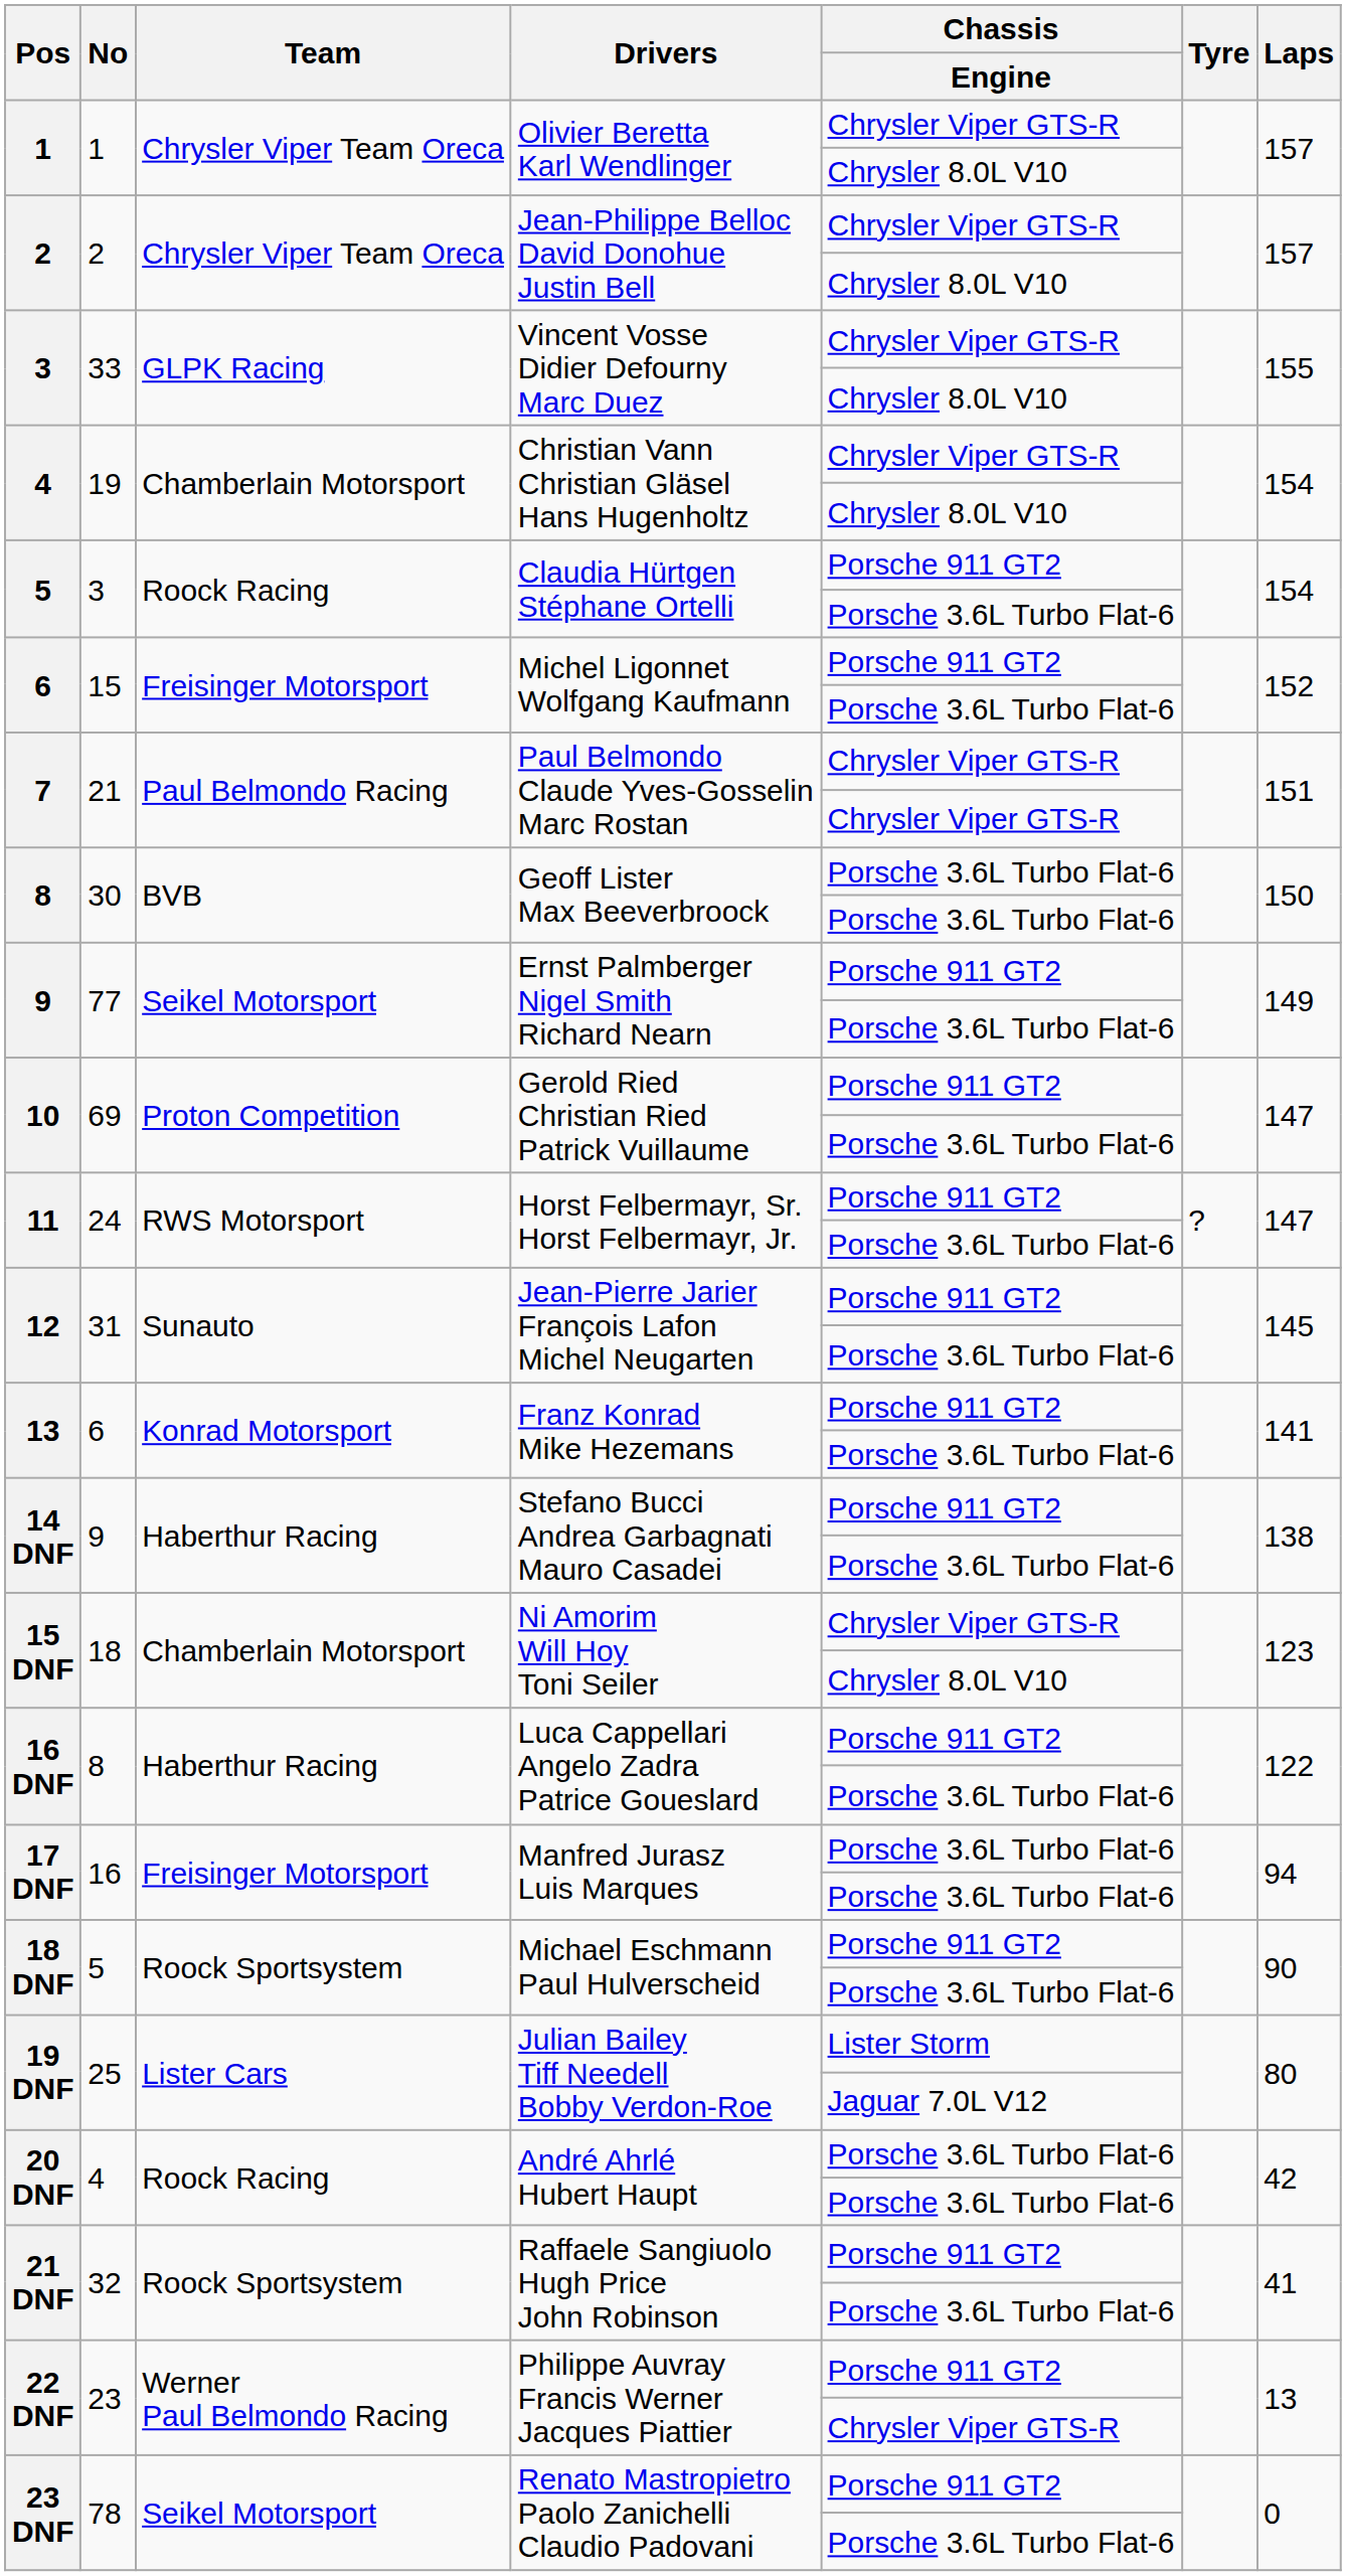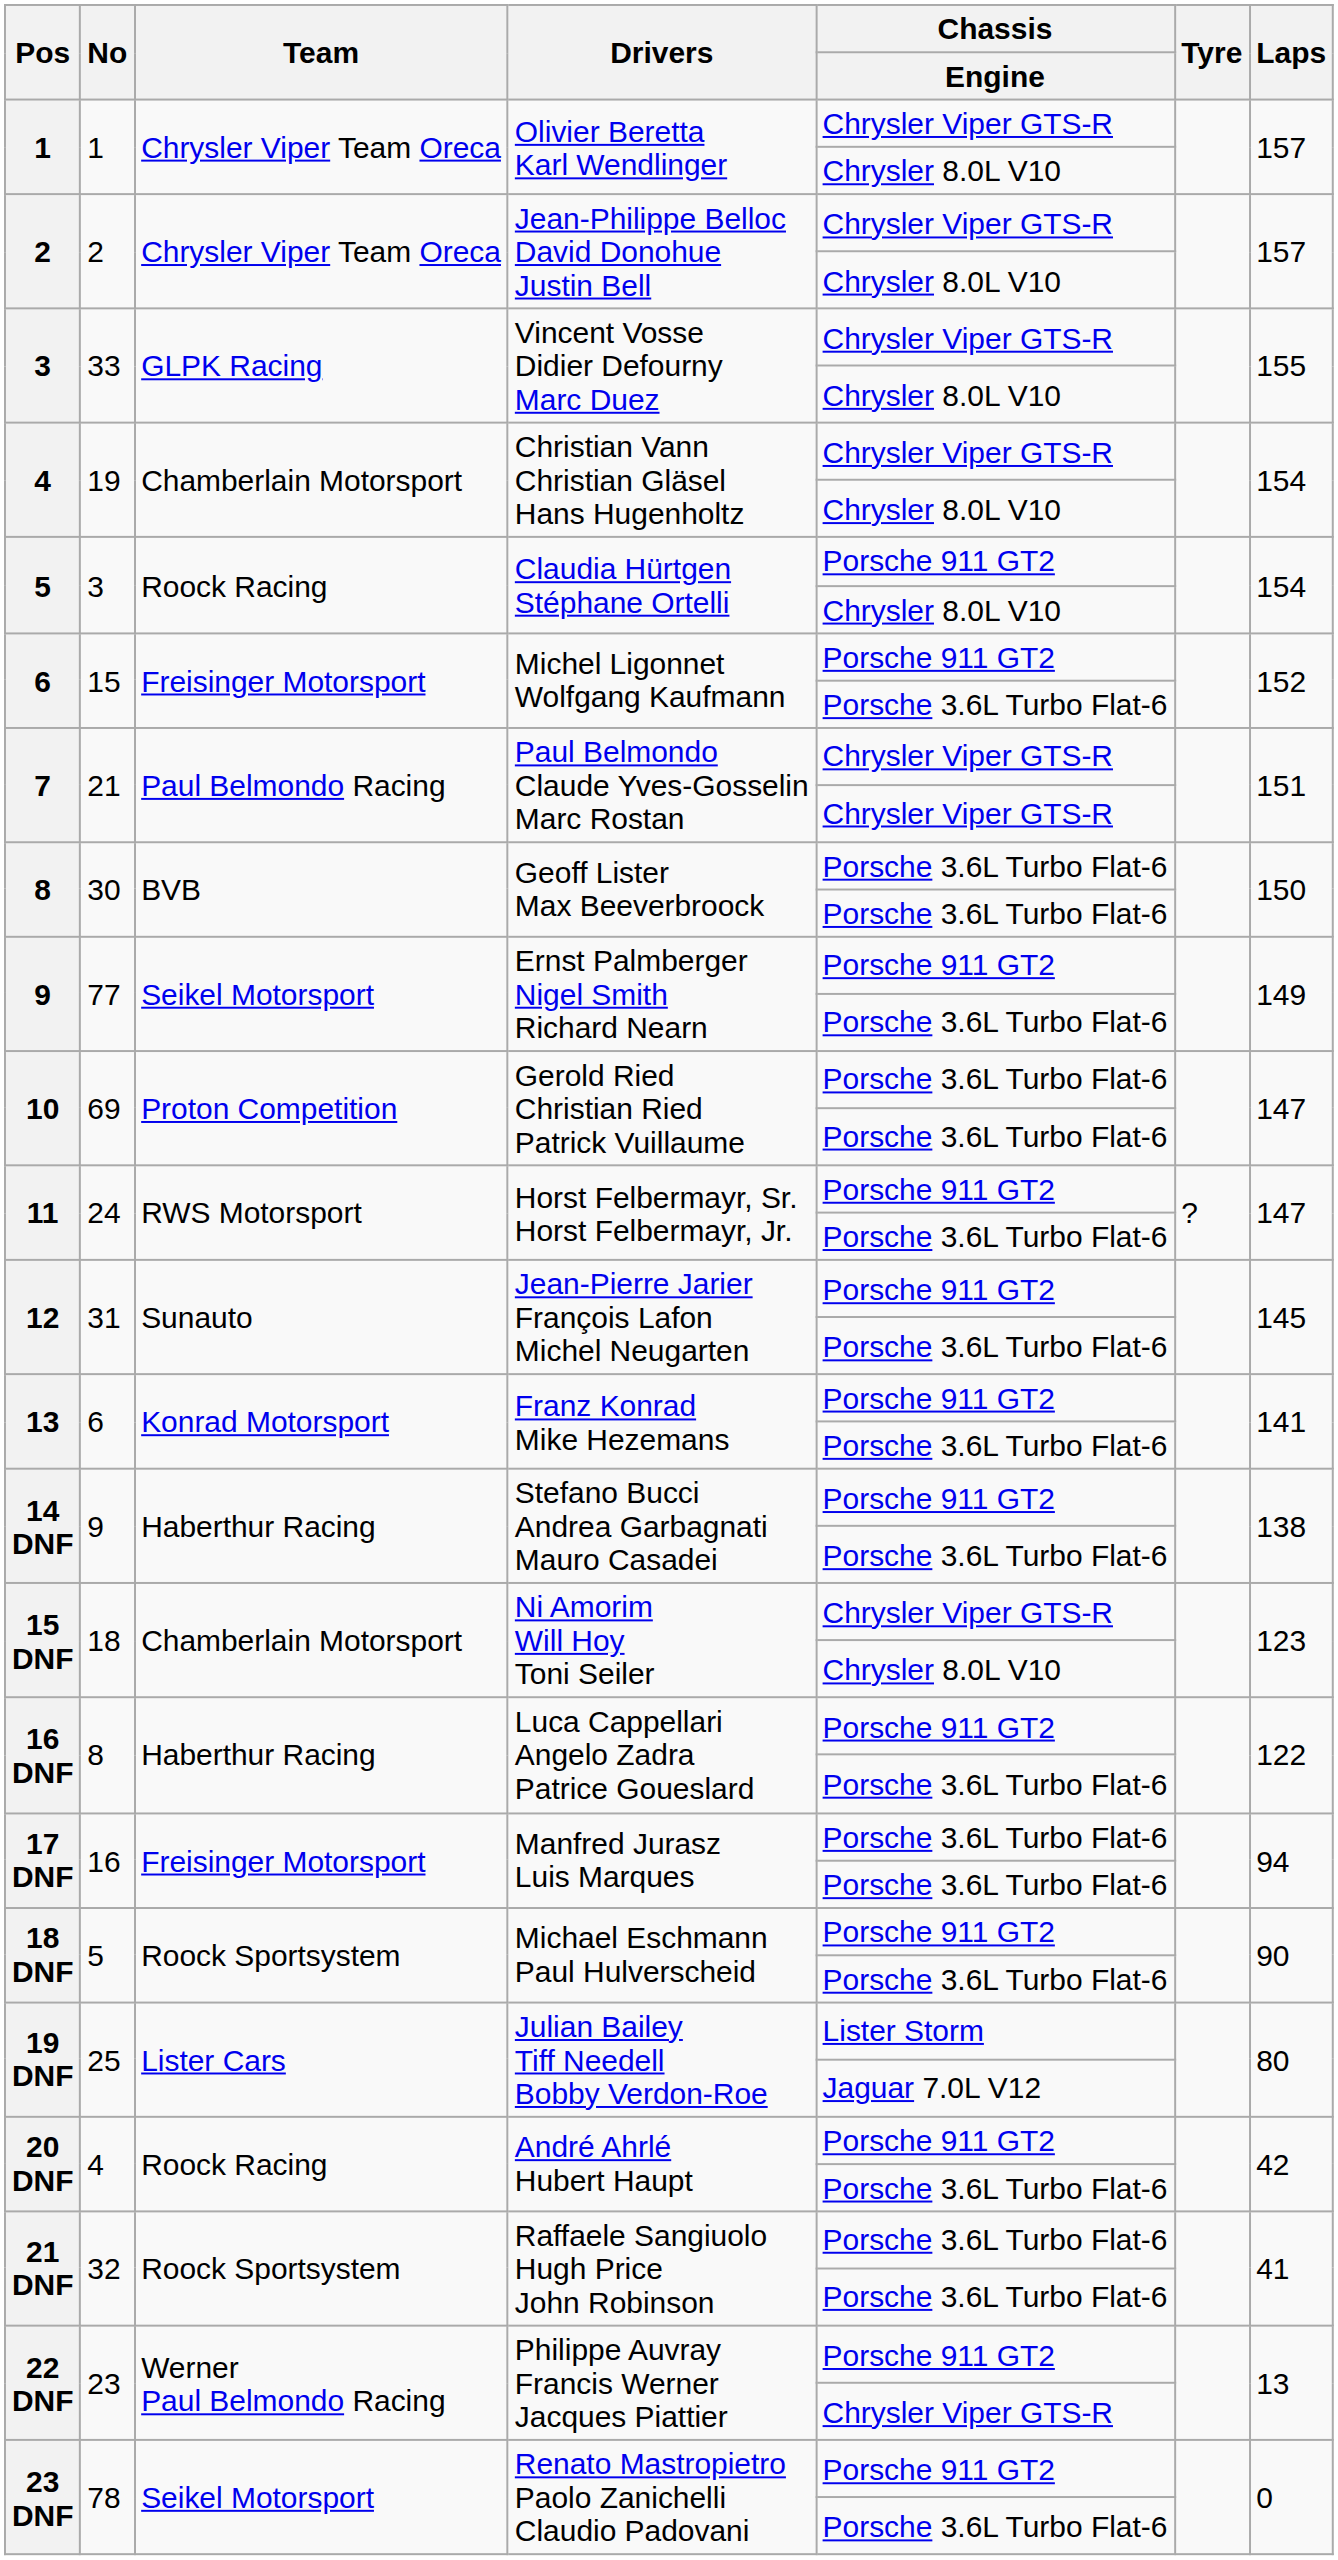row 12 | Chassis / Engine: Porsche 3.6L Turbo Flat-6 -> Chrysler 8.0L V10
row 21 | Chassis / Engine: Porsche 911 GT2 -> Porsche 3.6L Turbo Flat-6
row 41 | Chassis / Engine: Porsche 3.6L Turbo Flat-6 -> Porsche 911 GT2
row 43 | Chassis / Engine: Porsche 911 GT2 -> Porsche 3.6L Turbo Flat-6
